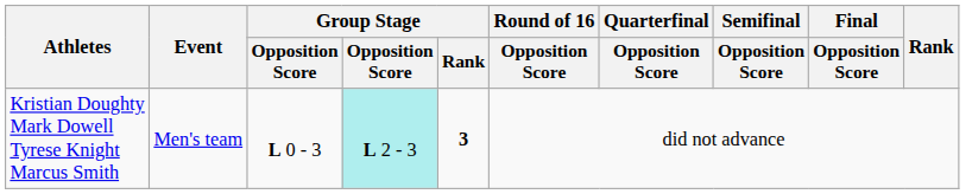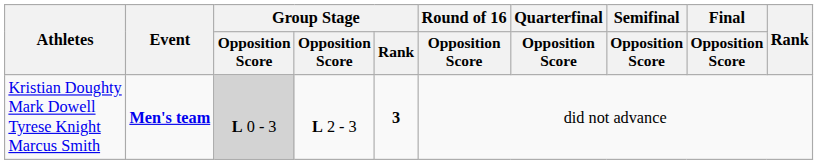Kristian Doughty Mark Dowell Tyrese Knight Marcus Smith | Event: normal -> bold
Kristian Doughty Mark Dowell Tyrese Knight Marcus Smith | column 3: no background -> lightgrey background
Kristian Doughty Mark Dowell Tyrese Knight Marcus Smith | column 4: paleturquoise background -> no background
